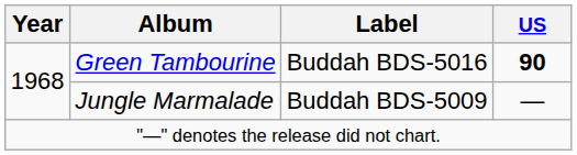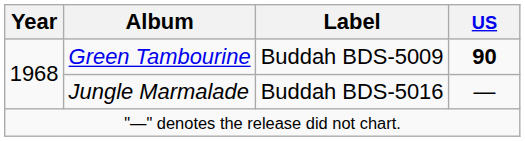Green Tambourine | Label: Buddah BDS-5016 -> Buddah BDS-5009
Jungle Marmalade | Label: Buddah BDS-5009 -> Buddah BDS-5016
